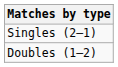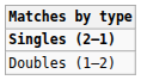row 2 | column 1: normal -> bold
